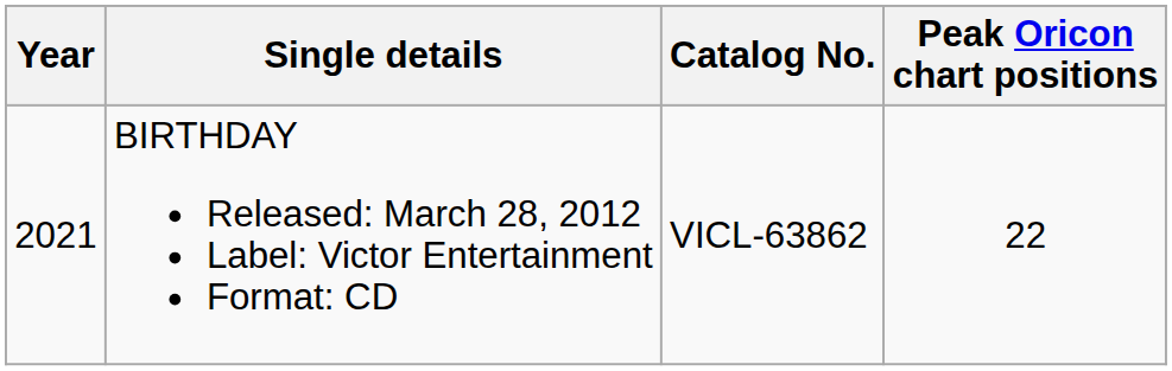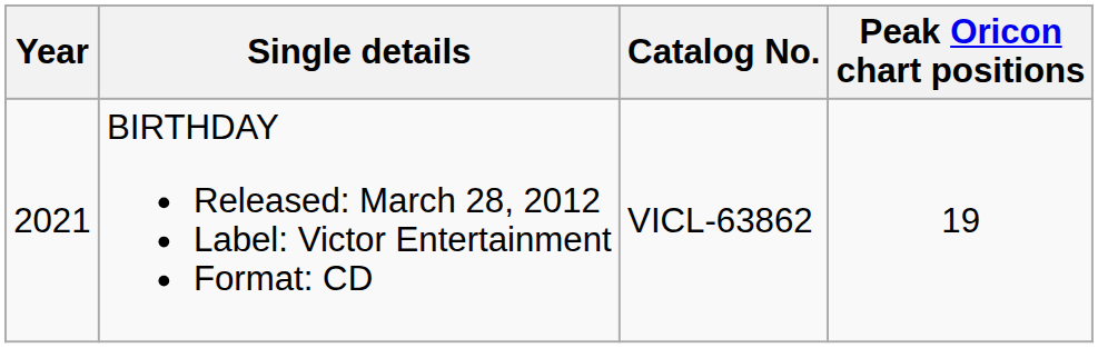row 2 | Peak Oricon chart positions: 22 -> 19
